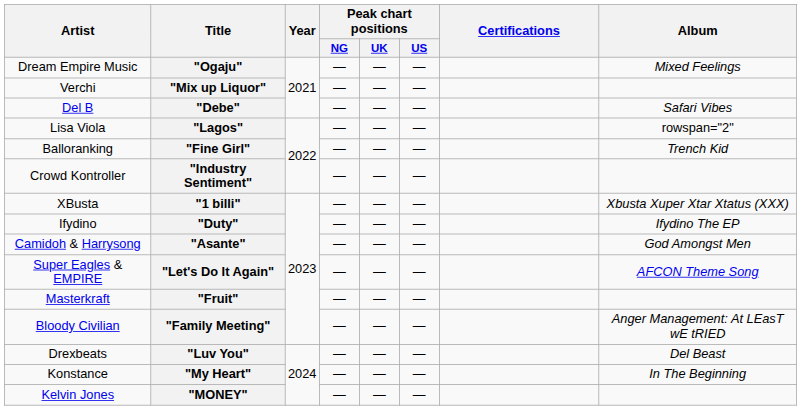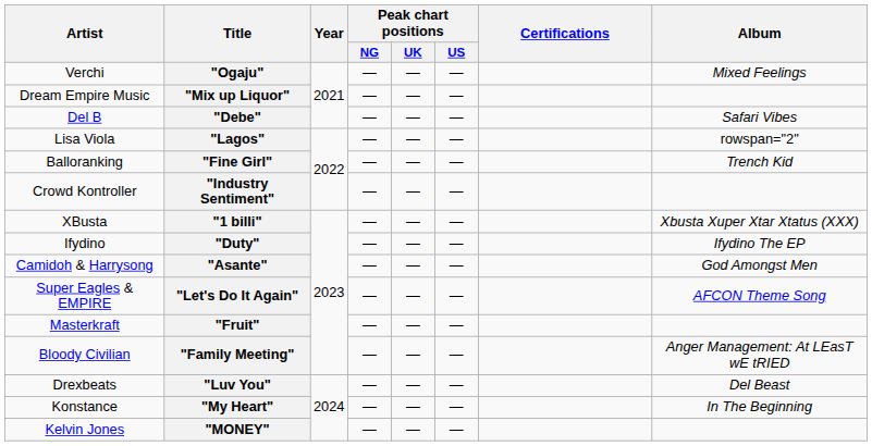"Ogaju" | Artist: Dream Empire Music -> Verchi
"Mix up Liquor" | Artist: Verchi -> Dream Empire Music
